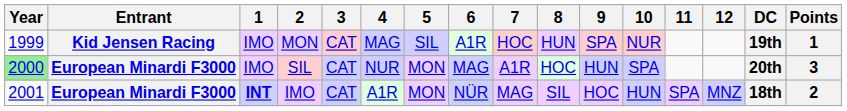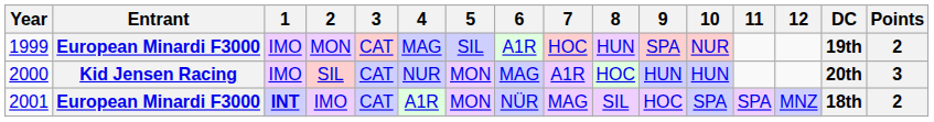row 2 | Entrant: Kid Jensen Racing -> European Minardi F3000
row 2 | Points: 1 -> 2
row 3 | Year: lightgreen background -> no background
row 3 | Entrant: European Minardi F3000 -> Kid Jensen Racing
row 3 | 10: SPA -> HUN
row 4 | 10: HUN -> SPA
